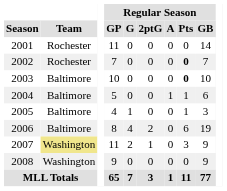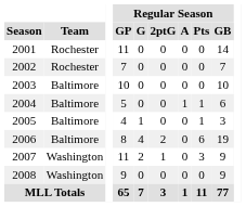2002 | Regular Season / Pts: bold -> normal
2003 | Regular Season / Pts: bold -> normal
2007 | Team: khaki background -> no background
